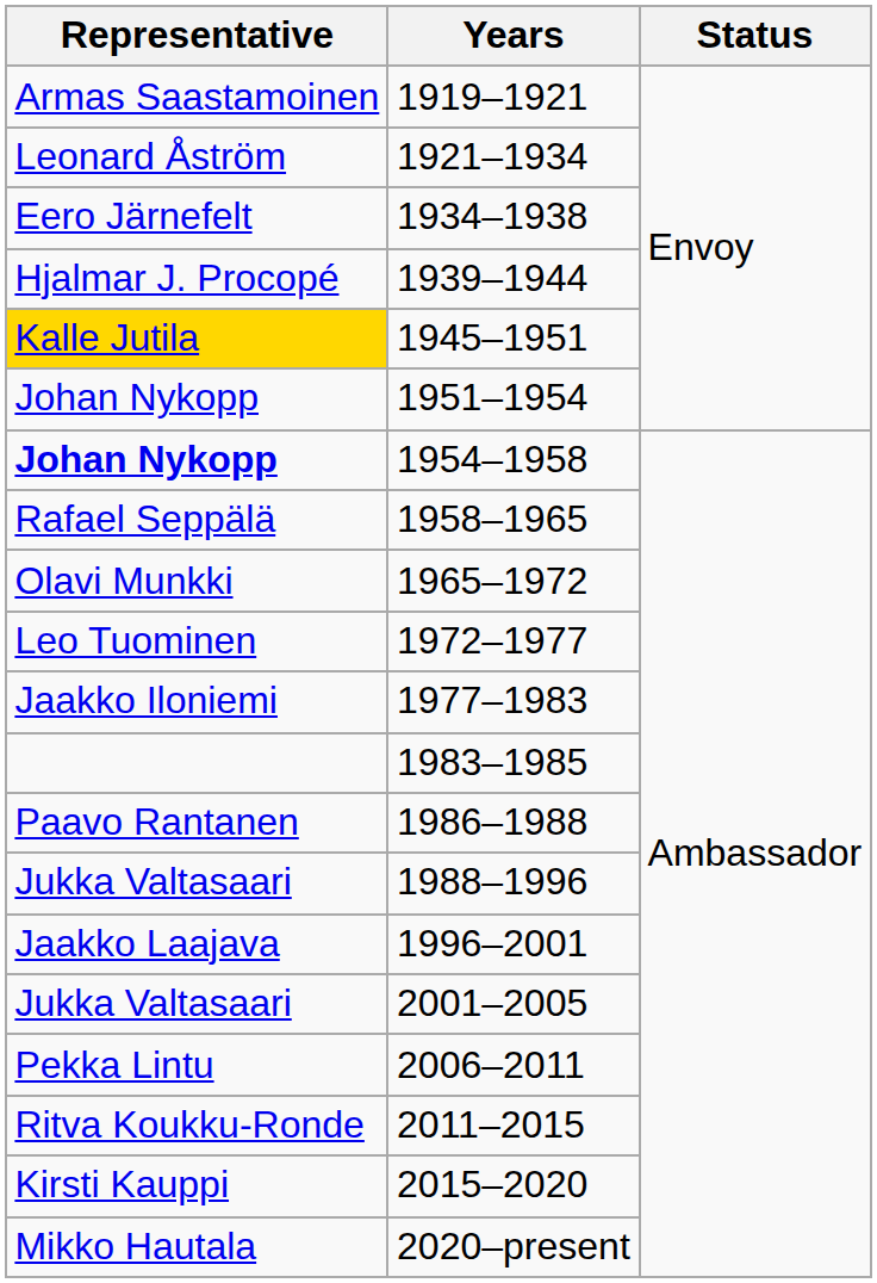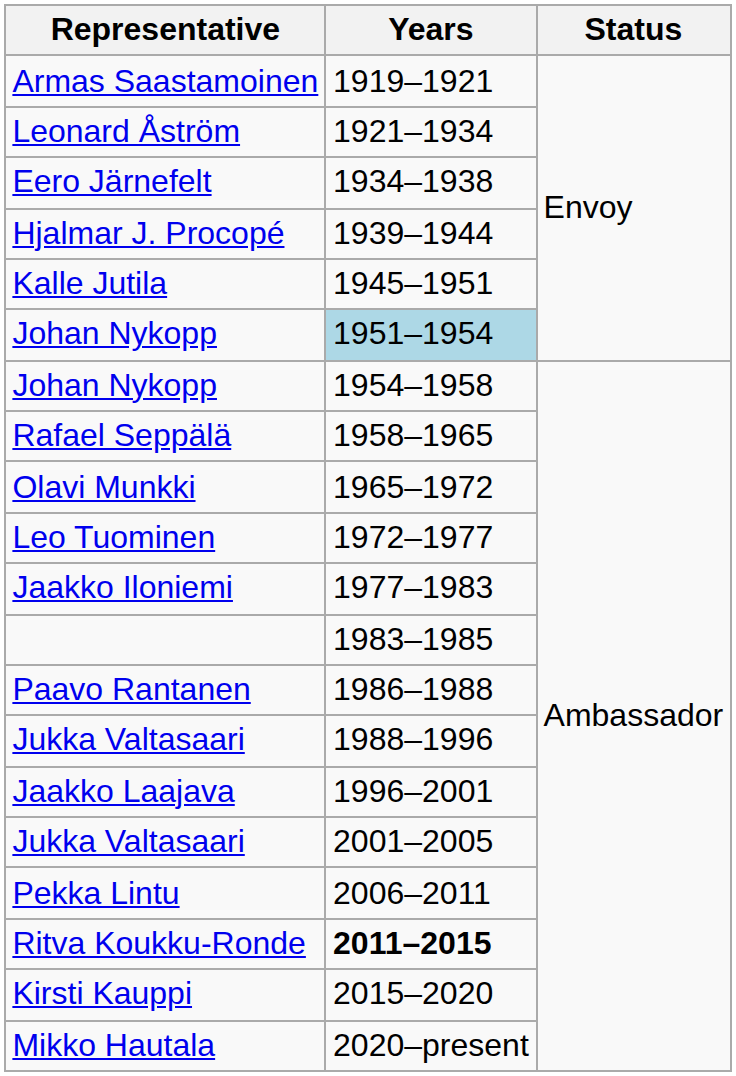Kalle Jutila | Representative: gold background -> no background
Johan Nykopp / 1951–1954 | Years: no background -> lightblue background
Johan Nykopp / 1954–1958 | Representative: bold -> normal
Ritva Koukku-Ronde | Years: normal -> bold
